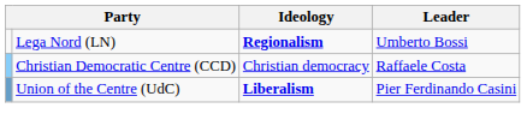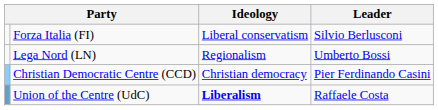+ row: Forza Italia (FI) | Liberal conservatism | Silvio Berlusconi
Lega Nord (LN) | Ideology: bold -> normal
Christian Democratic Centre (CCD) | Leader: Raffaele Costa -> Pier Ferdinando Casini
Union of the Centre (UdC) | Leader: Pier Ferdinando Casini -> Raffaele Costa
